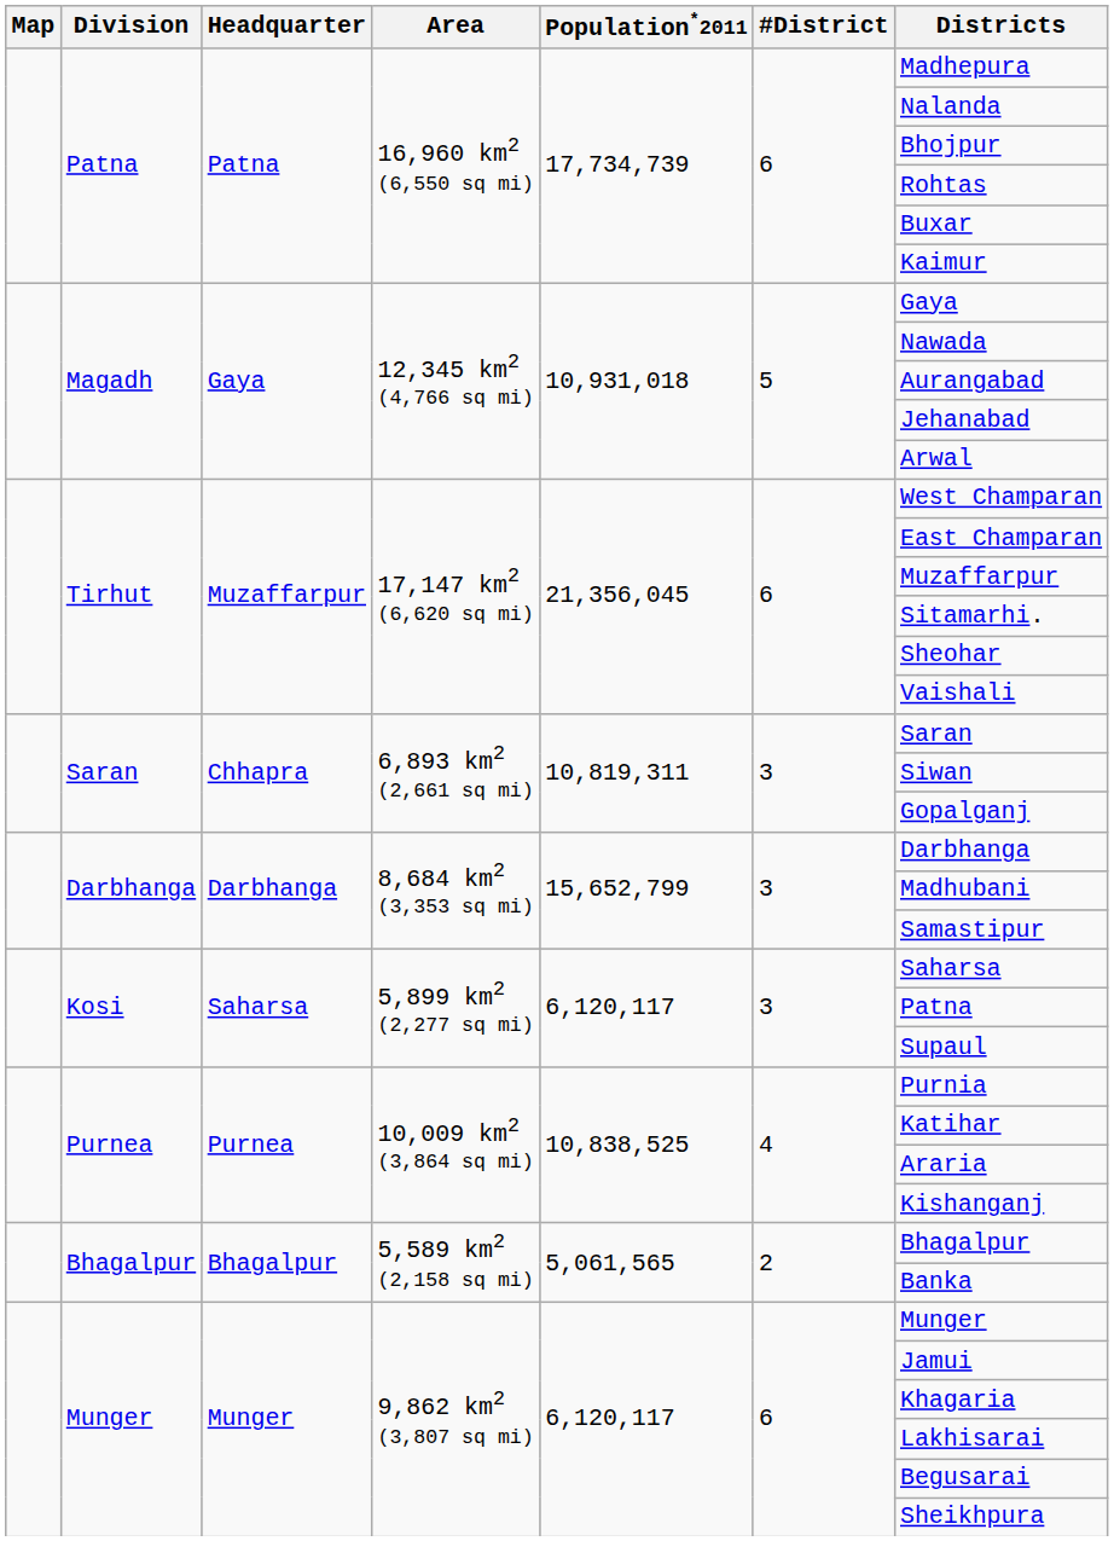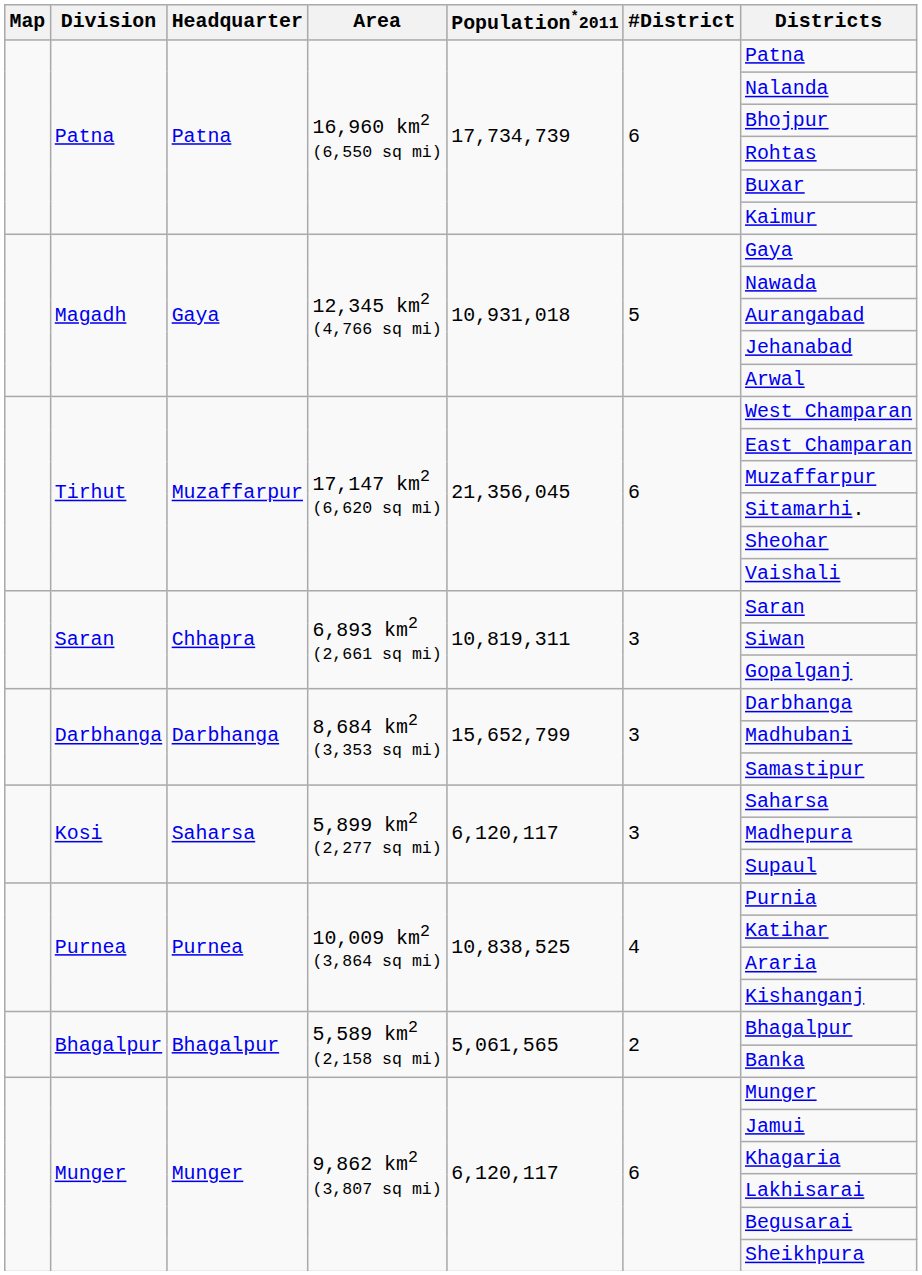row 2 | Districts: Madhepura -> Patna
row 26 | Districts: Patna -> Madhepura
